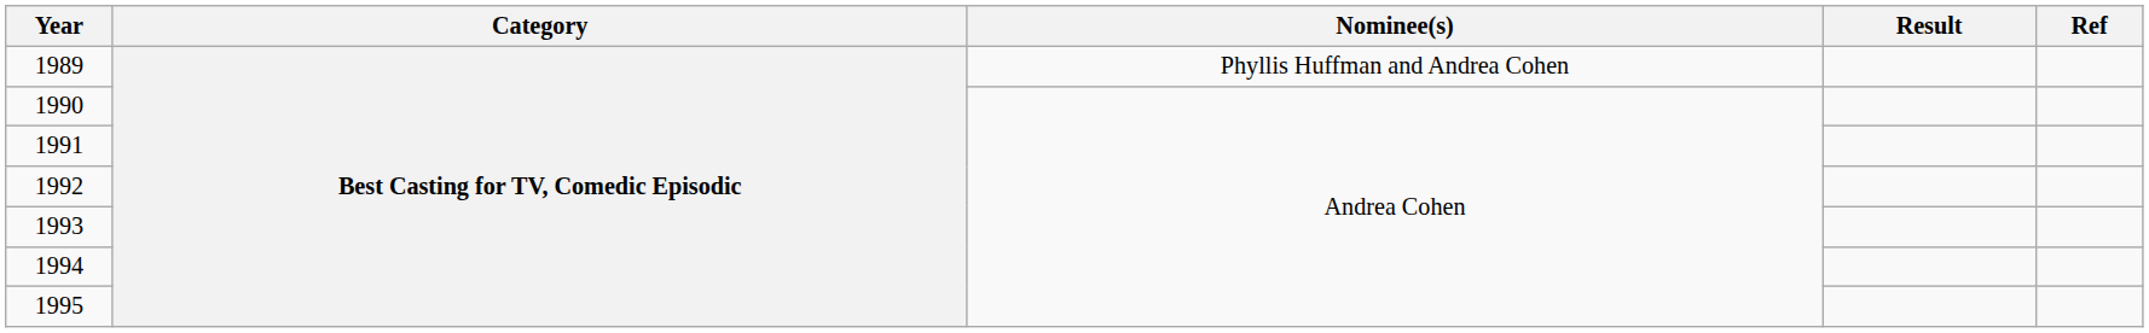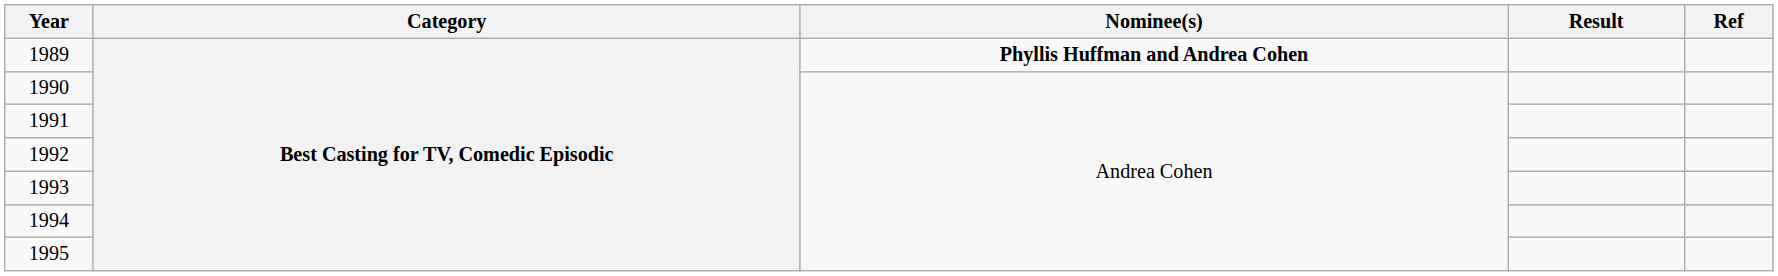1989 | Nominee(s): normal -> bold
